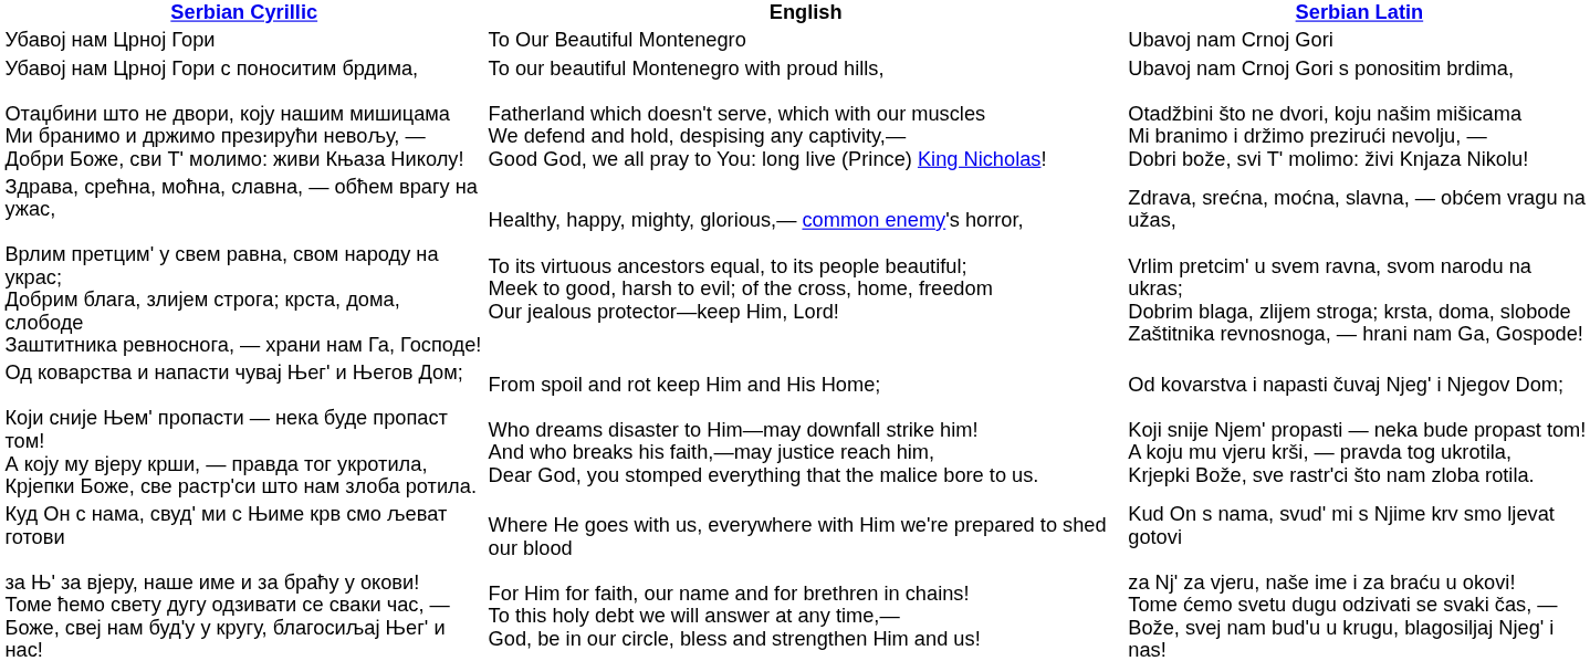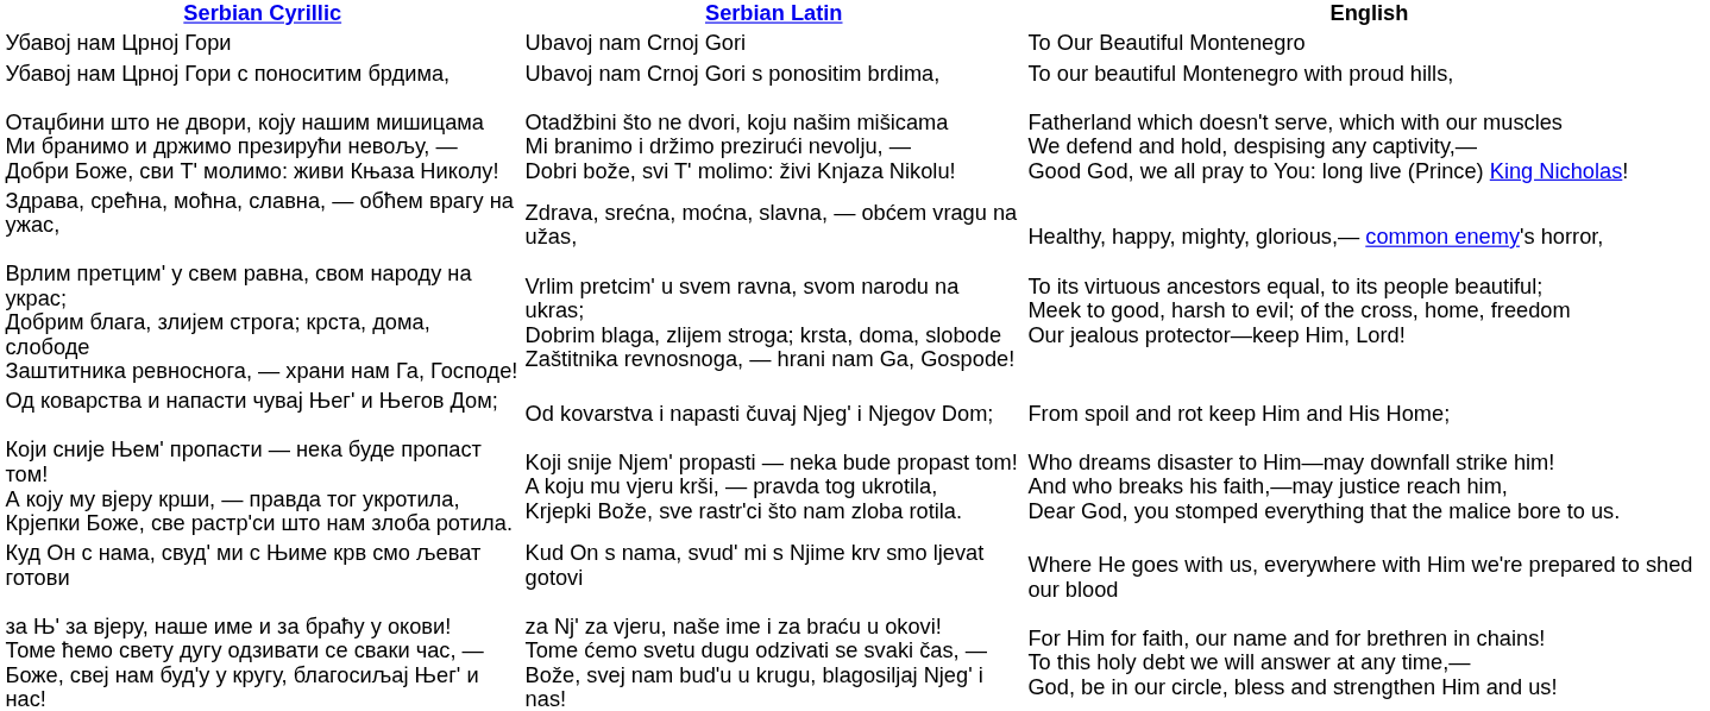columns swapped: Serbian Latin <-> English
